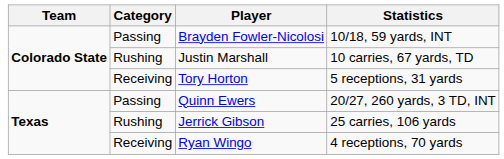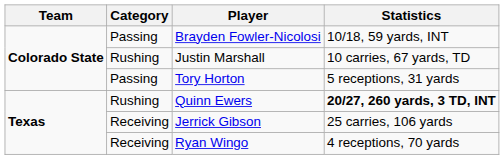Tory Horton | Category: Receiving -> Passing
Quinn Ewers | Category: Passing -> Rushing
Quinn Ewers | Statistics: normal -> bold
Jerrick Gibson | Category: Rushing -> Receiving
